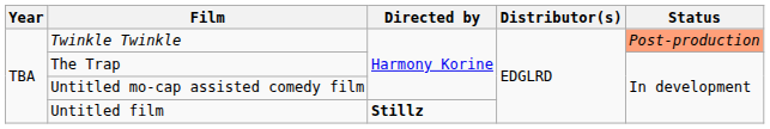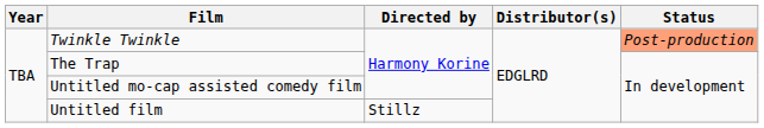Untitled film | Directed by: bold -> normal
